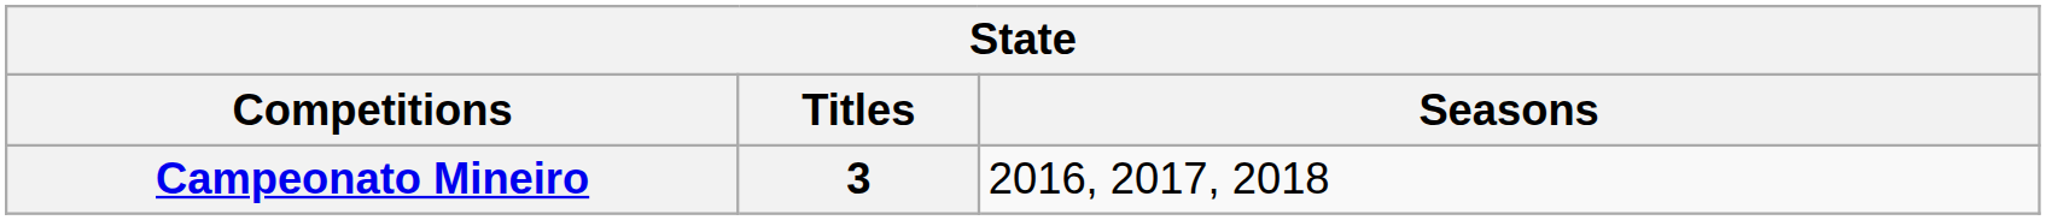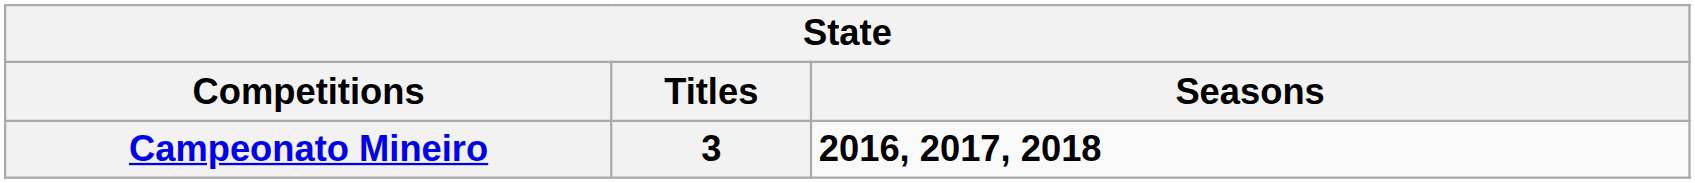Campeonato Mineiro | Seasons: normal -> bold
